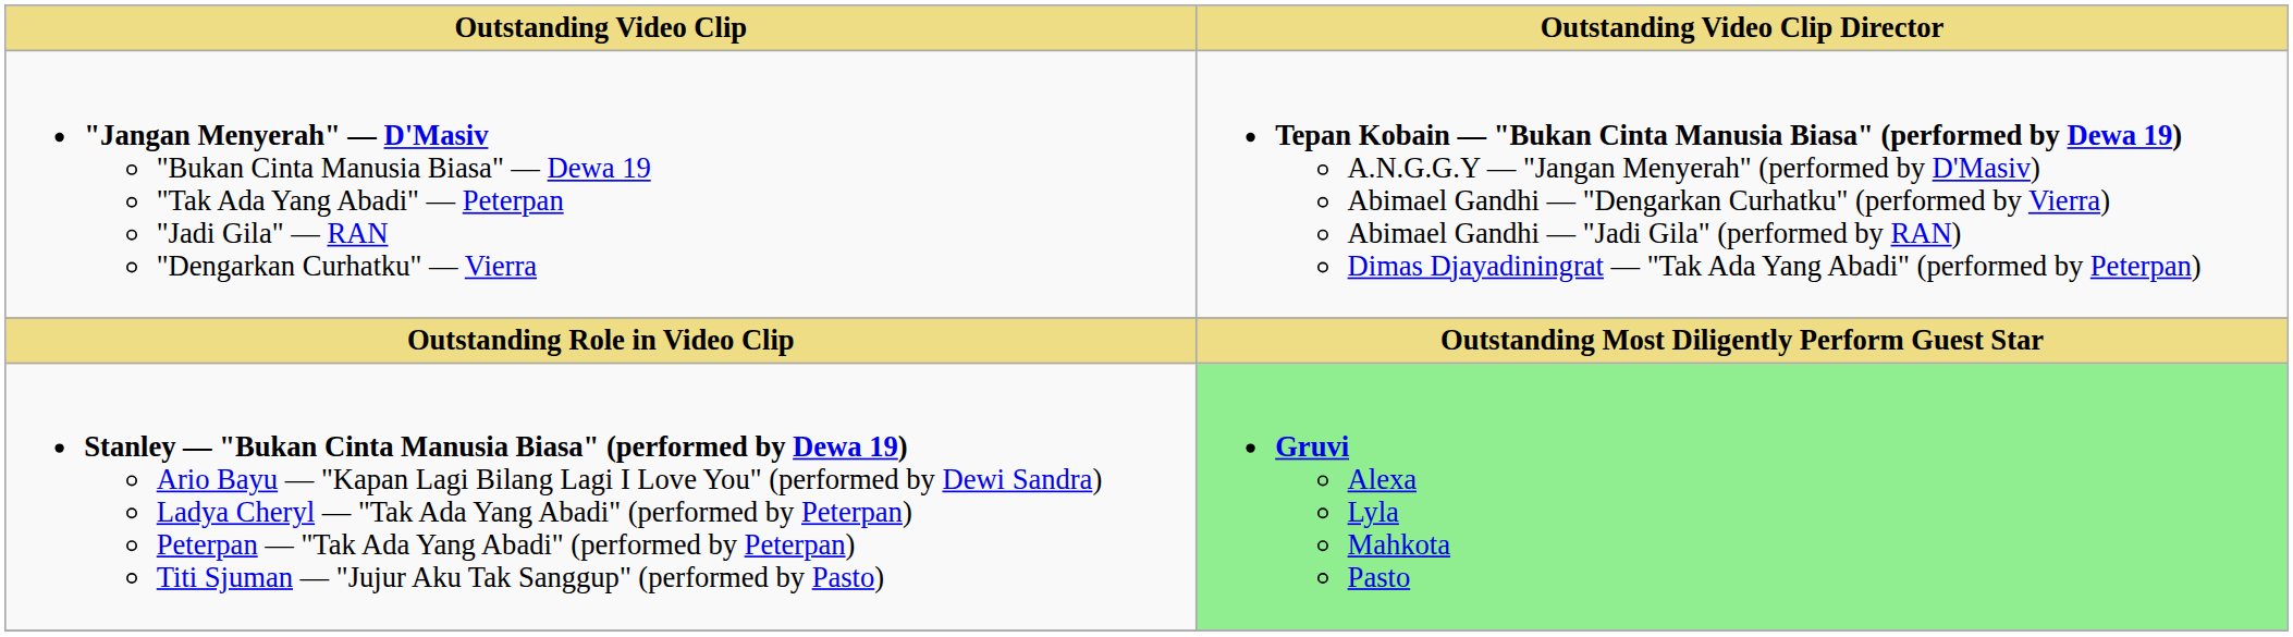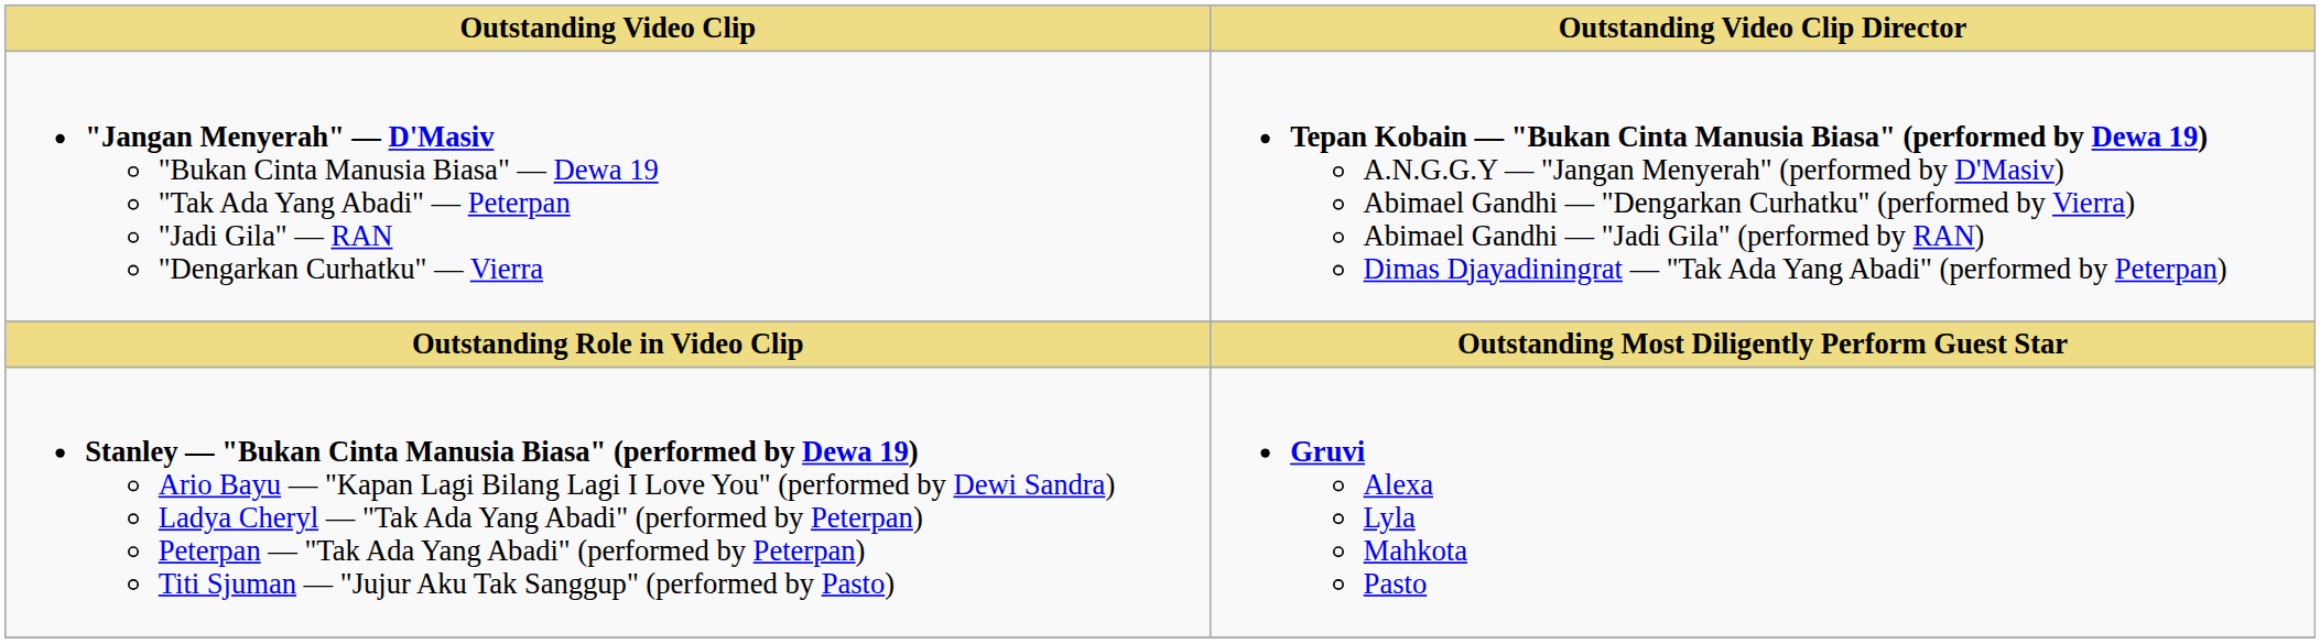row 4 | Outstanding Video Clip Director: lightgreen background -> no background
